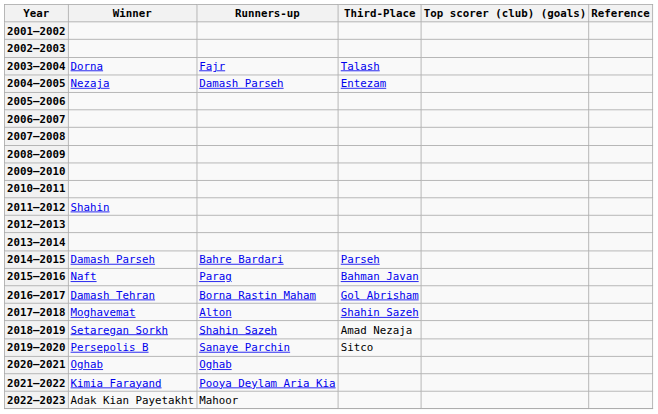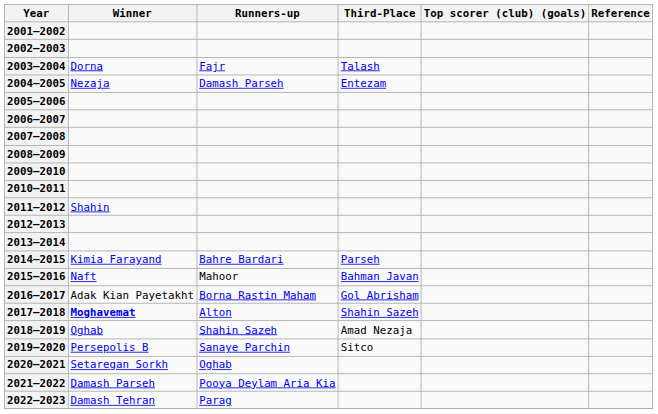2014–2015 | Winner: Damash Parseh -> Kimia Farayand
2015–2016 | Runners-up: Parag -> Mahoor
2016–2017 | Winner: Damash Tehran -> Adak Kian Payetakht
2017–2018 | Winner: normal -> bold
2018–2019 | Winner: Setaregan Sorkh -> Oghab
2020–2021 | Winner: Oghab -> Setaregan Sorkh
2021–2022 | Winner: Kimia Farayand -> Damash Parseh
2022–2023 | Winner: Adak Kian Payetakht -> Damash Tehran
2022–2023 | Runners-up: Mahoor -> Parag
